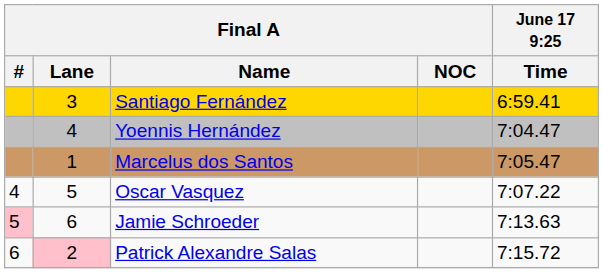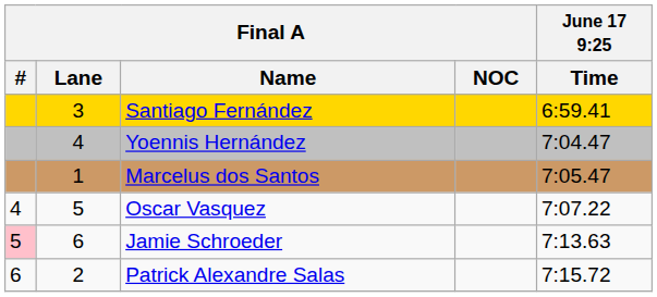Patrick Alexandre Salas | Final A / Lane: pink background -> no background
